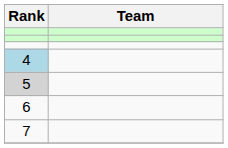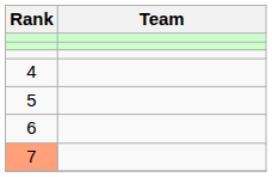row 5 | Rank: lightblue background -> no background
row 6 | Rank: lightgrey background -> no background
row 8 | Rank: no background -> lightsalmon background
